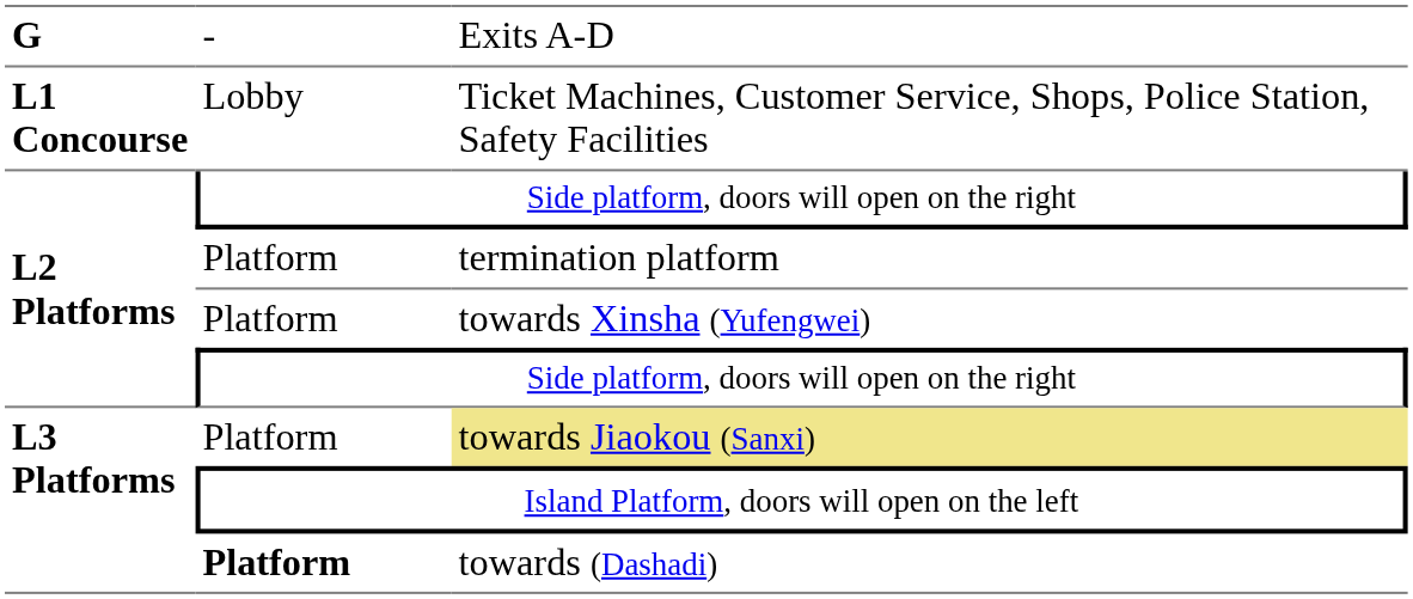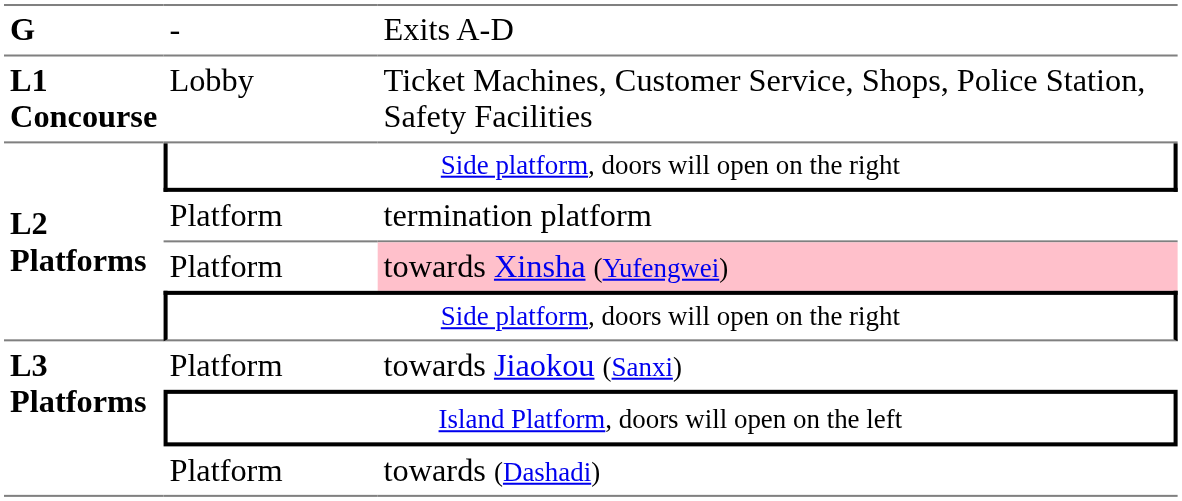towards Xinsha (Yufengwei) | column 3: no background -> pink background
towards Jiaokou (Sanxi) | column 3: khaki background -> no background
towards (Dashadi) | column 2: bold -> normal
